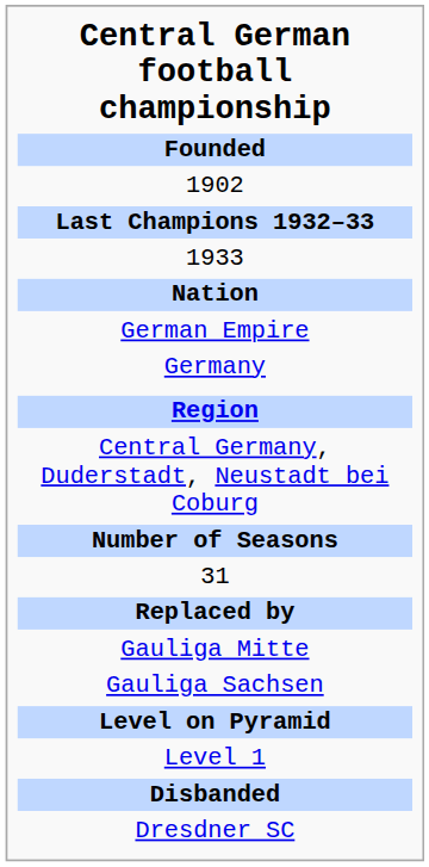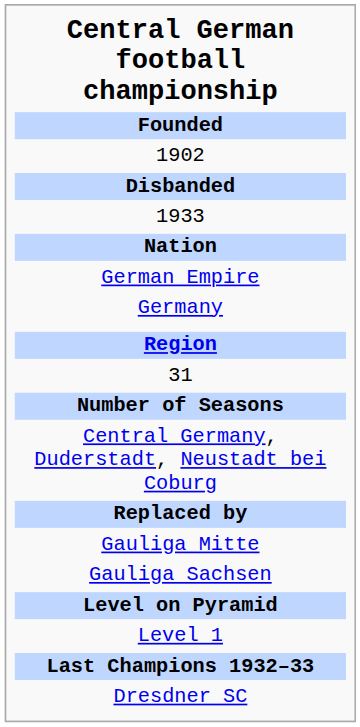row 4 | column 1: Last Champions 1932–33 -> Disbanded
row 10 | column 1: Central Germany, Duderstadt, Neustadt bei Coburg -> 31
row 12 | column 1: 31 -> Central Germany, Duderstadt, Neustadt bei Coburg
row 18 | column 1: Disbanded -> Last Champions 1932–33
